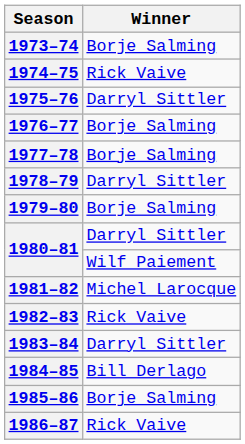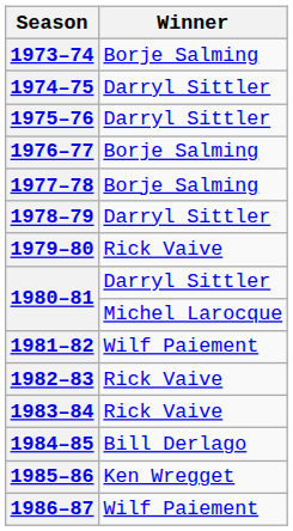row 3 | Winner: Rick Vaive -> Darryl Sittler
row 8 | Winner: Borje Salming -> Rick Vaive
row 10 | Winner: Wilf Paiement -> Michel Larocque
row 11 | Winner: Michel Larocque -> Wilf Paiement
row 13 | Winner: Darryl Sittler -> Rick Vaive
row 15 | Winner: Borje Salming -> Ken Wregget
row 16 | Winner: Rick Vaive -> Wilf Paiement
